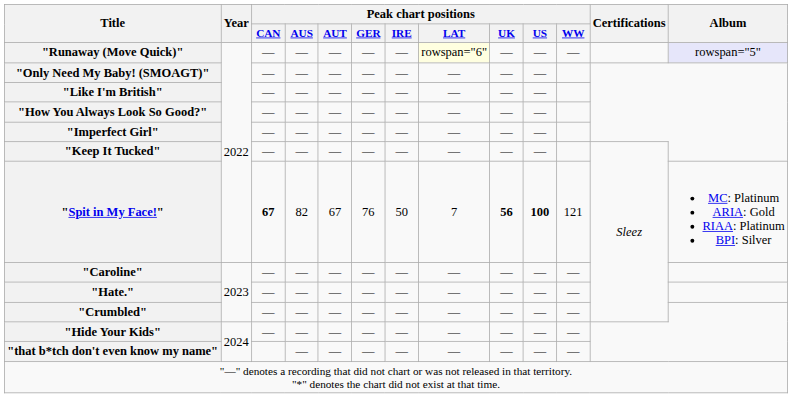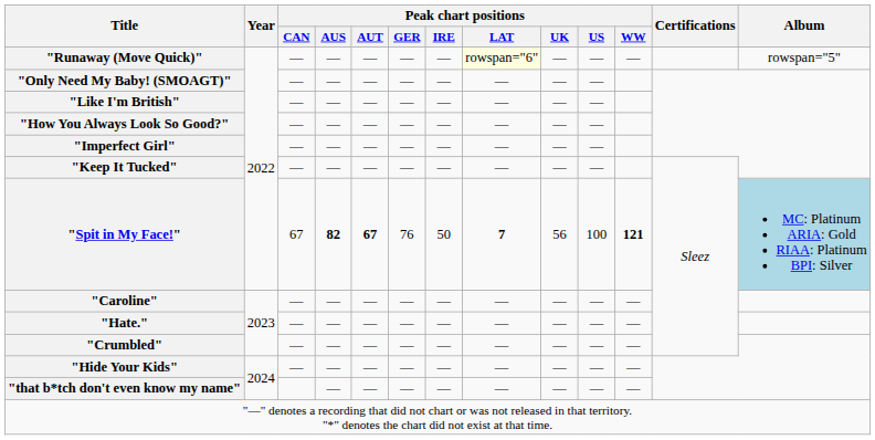"Runaway (Move Quick)" | Album: lavender background -> no background
"Spit in My Face!" | Peak chart positions / CAN: bold -> normal
"Spit in My Face!" | Peak chart positions / AUS: normal -> bold
"Spit in My Face!" | Peak chart positions / AUT: normal -> bold
"Spit in My Face!" | Peak chart positions / LAT: normal -> bold
"Spit in My Face!" | Peak chart positions / UK: bold -> normal
"Spit in My Face!" | Peak chart positions / US: bold -> normal
"Spit in My Face!" | Peak chart positions / WW: normal -> bold
"Spit in My Face!" | Album: no background -> lightblue background
